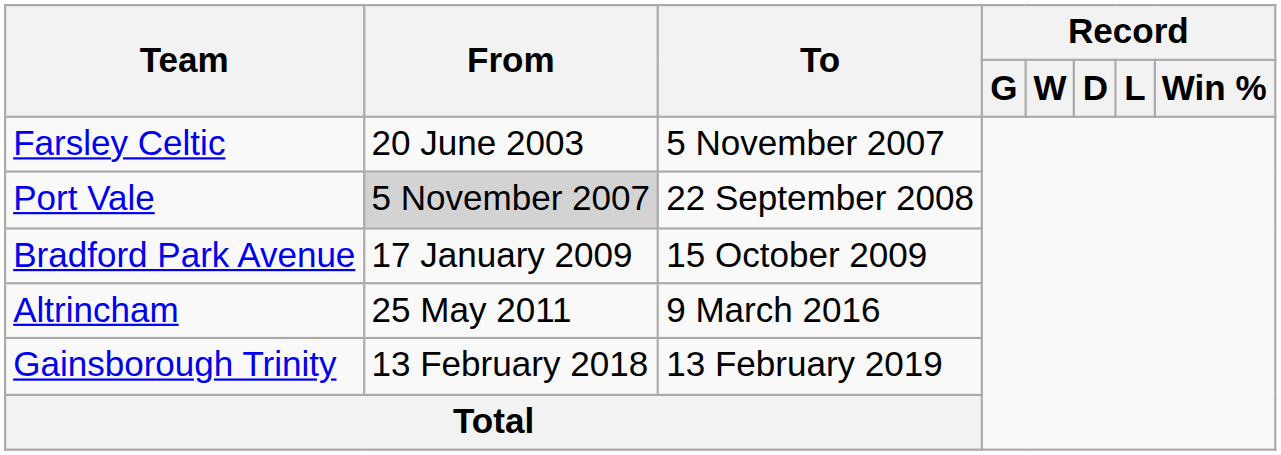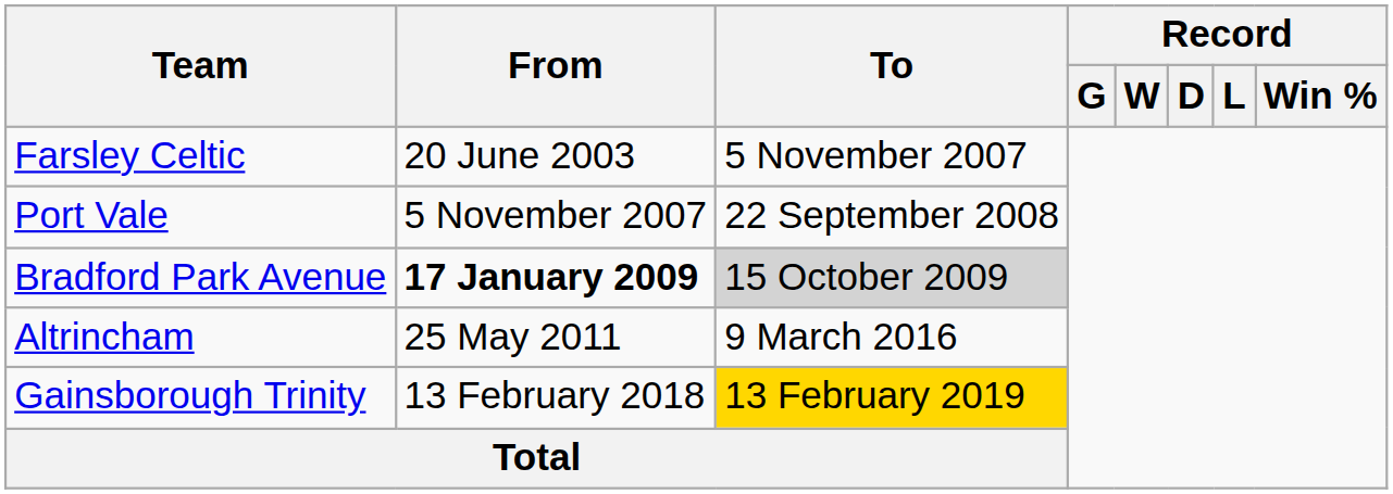Port Vale | From: lightgrey background -> no background
Bradford Park Avenue | From: normal -> bold
Bradford Park Avenue | To: no background -> lightgrey background
Gainsborough Trinity | To: no background -> gold background
